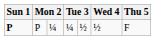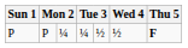row 2 | Sun 1: bold -> normal
row 2 | Thu 5: normal -> bold
